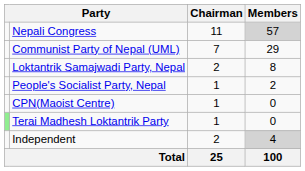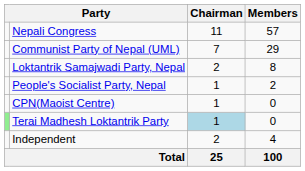Nepali Congress | Members: lightgrey background -> no background
Terai Madhesh Loktantrik Party | Chairman: no background -> lightblue background
Independent | Members: lightgrey background -> no background
